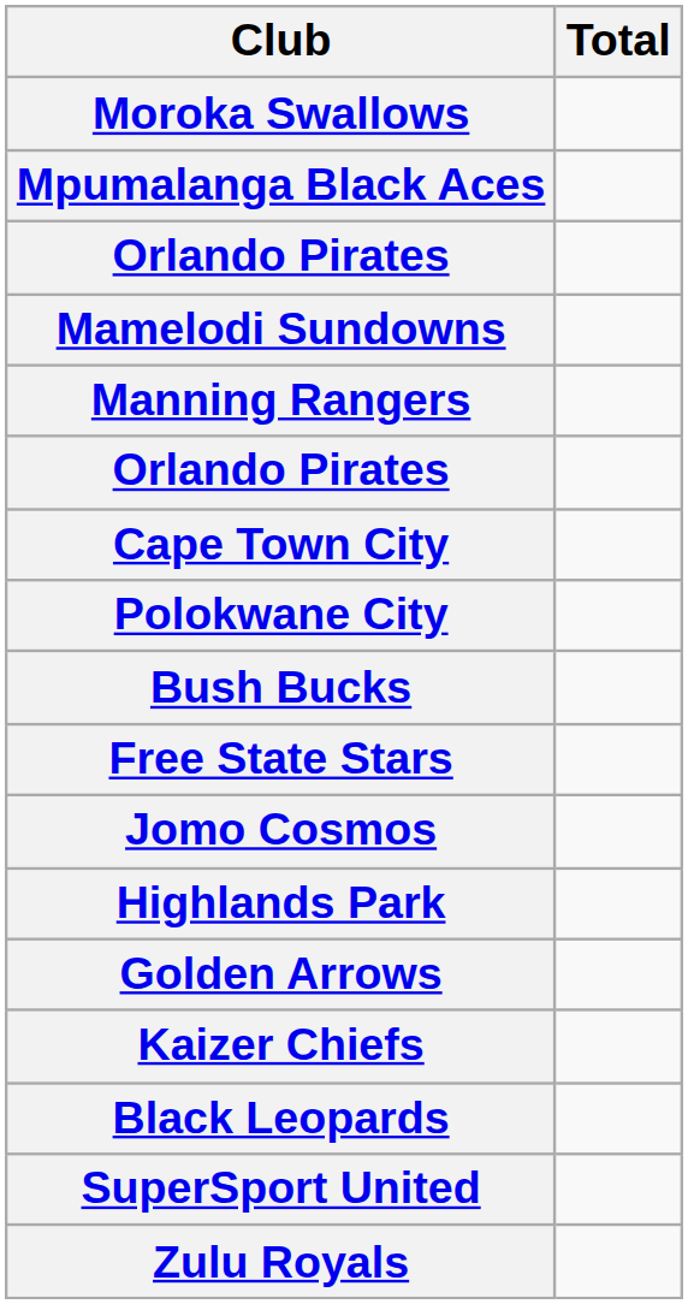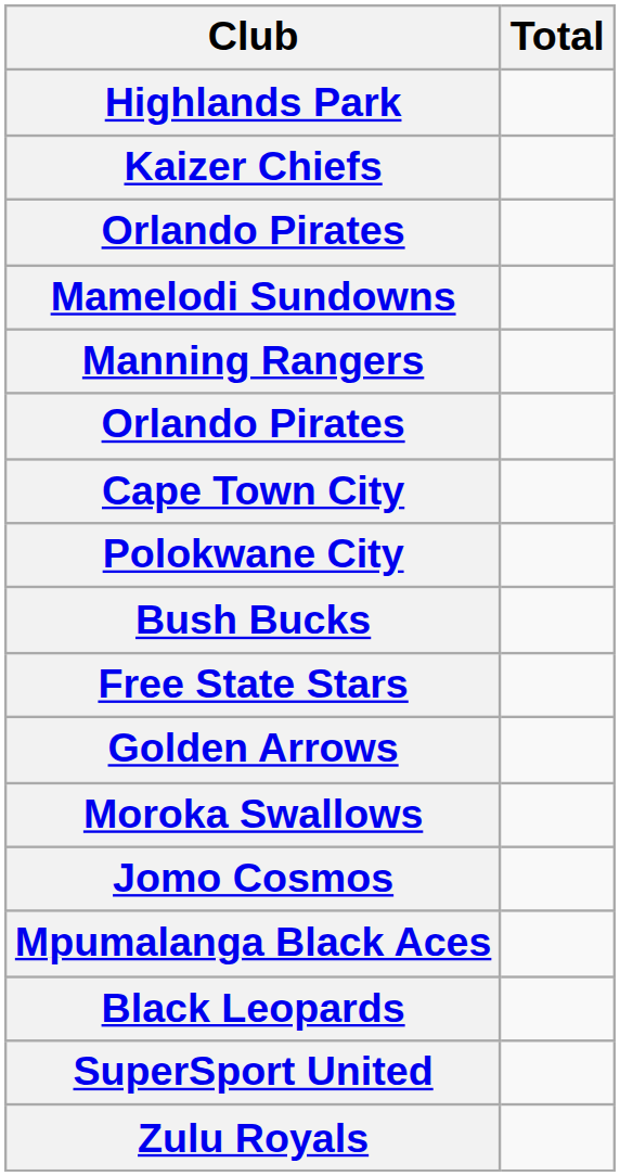row 2 | Club: Moroka Swallows -> Highlands Park
row 3 | Club: Mpumalanga Black Aces -> Kaizer Chiefs
row 12 | Club: Jomo Cosmos -> Golden Arrows
row 13 | Club: Highlands Park -> Moroka Swallows
row 14 | Club: Golden Arrows -> Jomo Cosmos
row 15 | Club: Kaizer Chiefs -> Mpumalanga Black Aces
